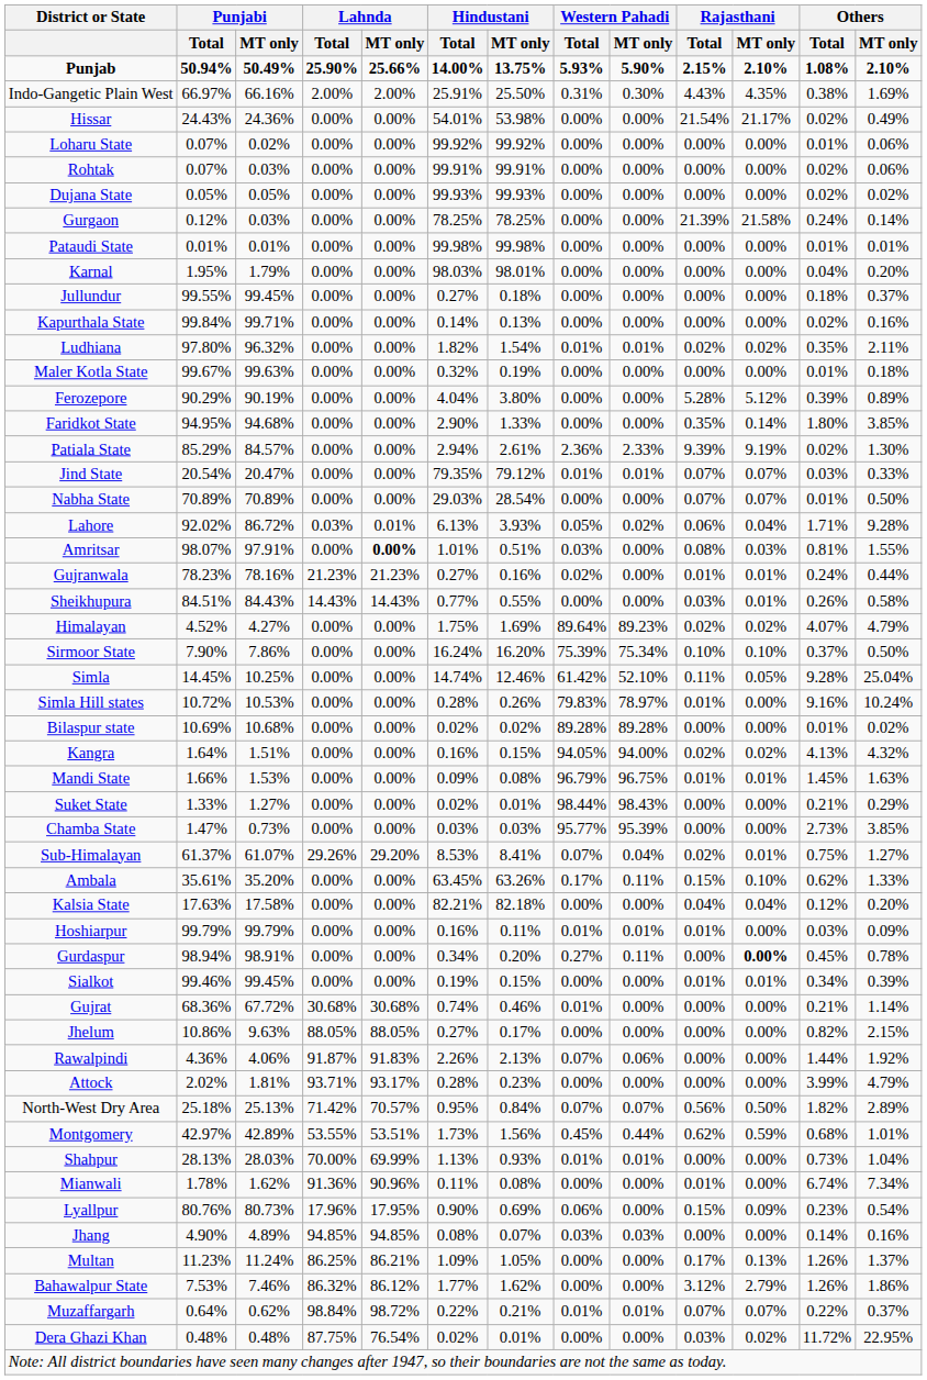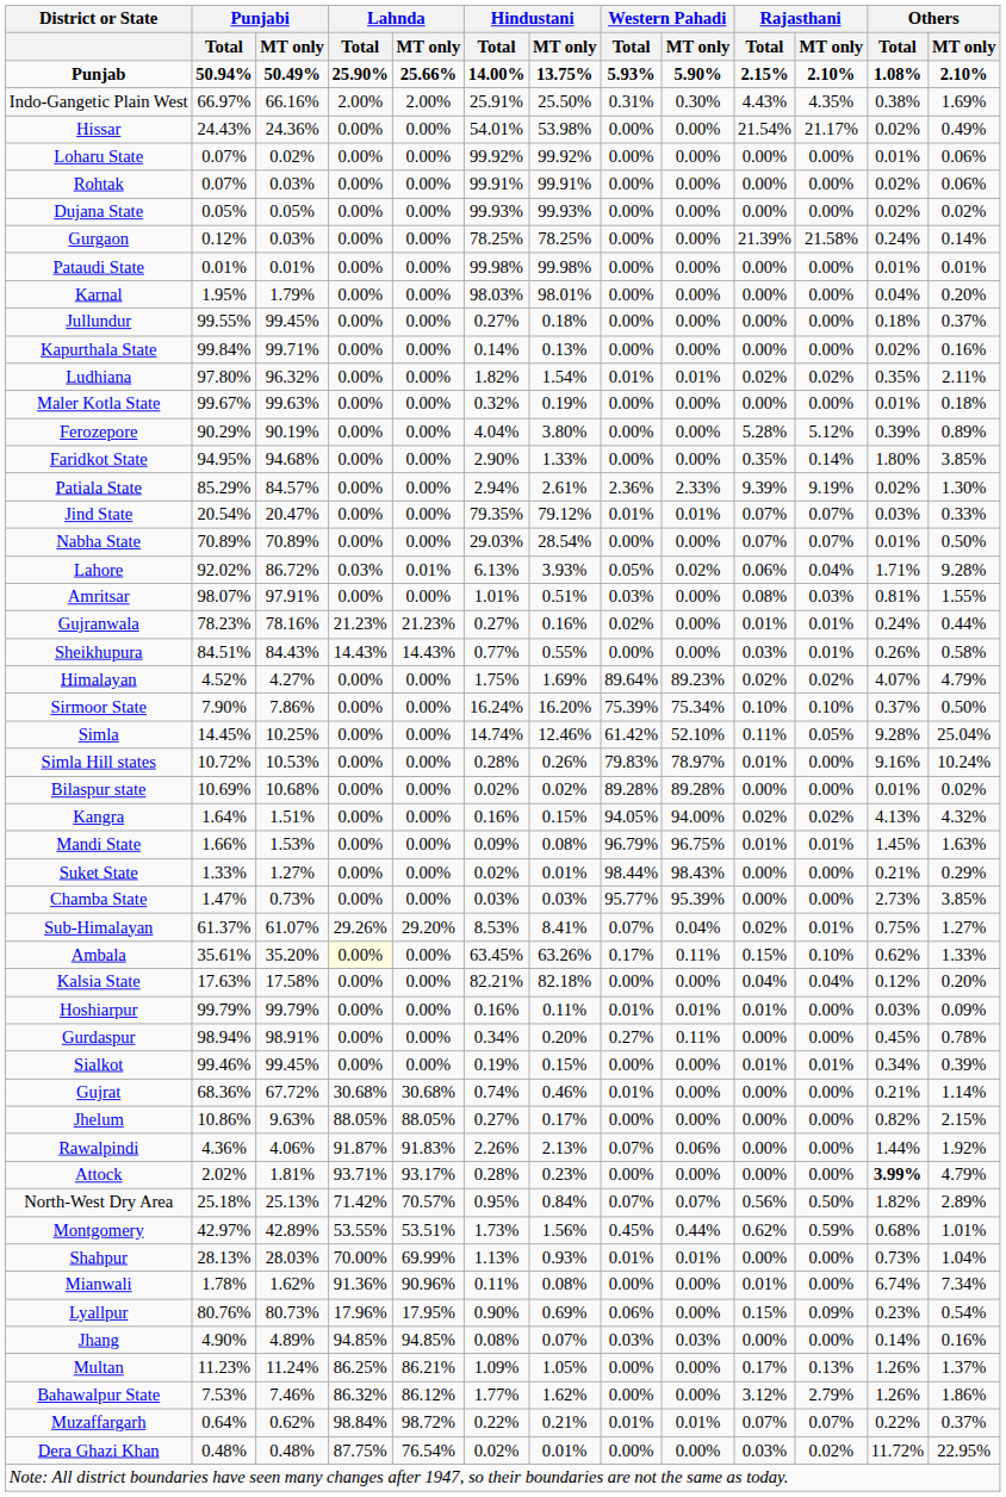Amritsar | Lahnda / MT only: bold -> normal
Ambala | Lahnda / Total: no background -> lightyellow background
Gurdaspur | Rajasthani / MT only: bold -> normal
Attock | Others / Total: normal -> bold
